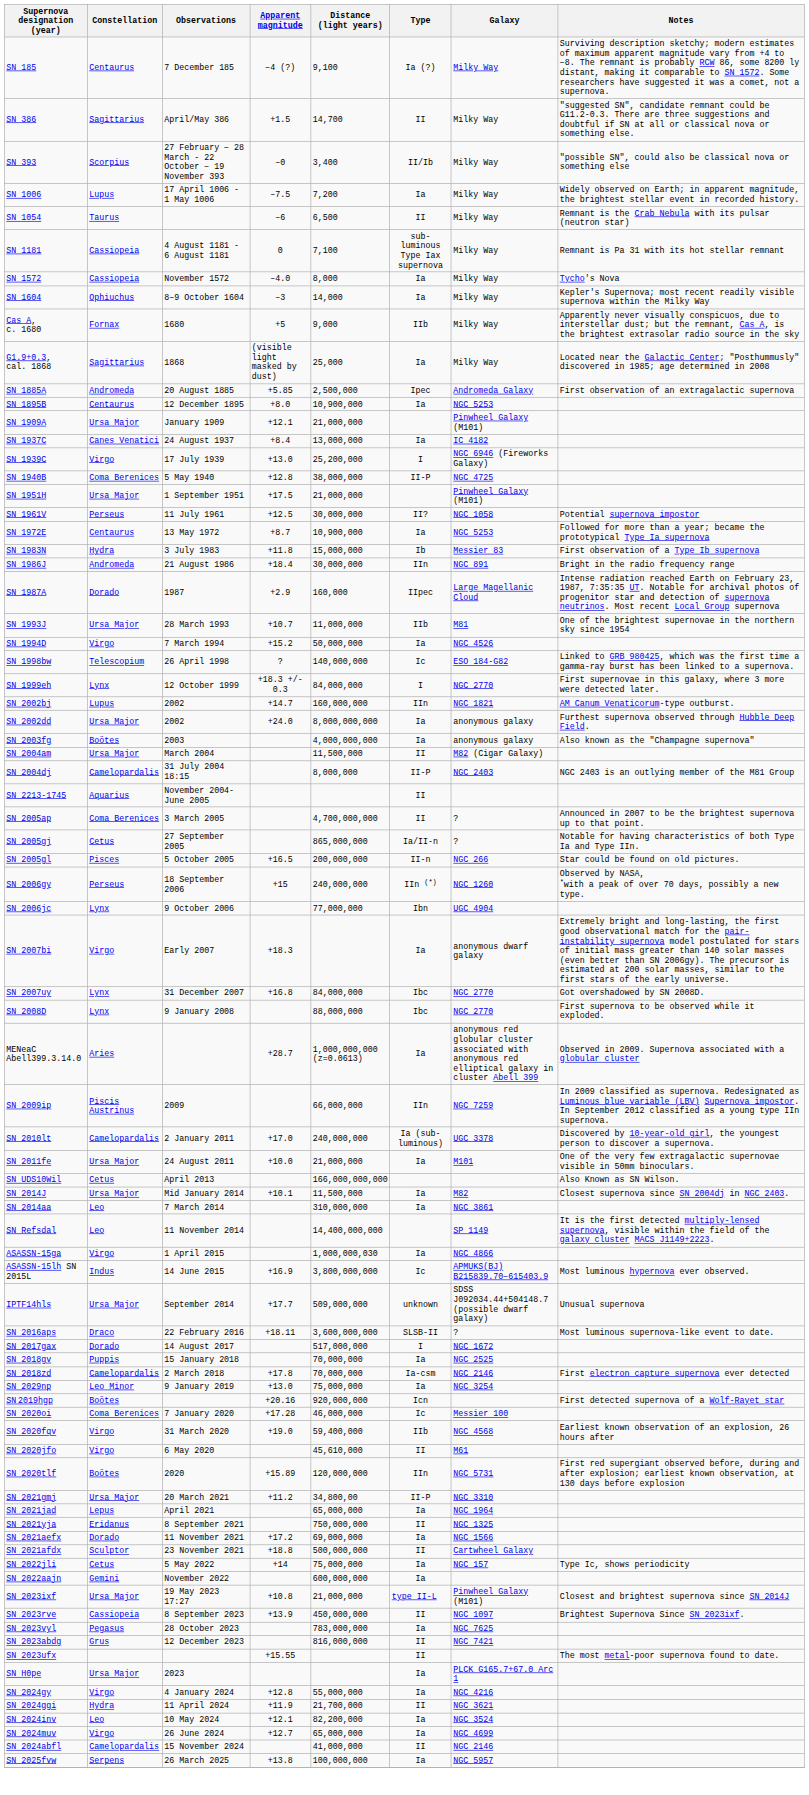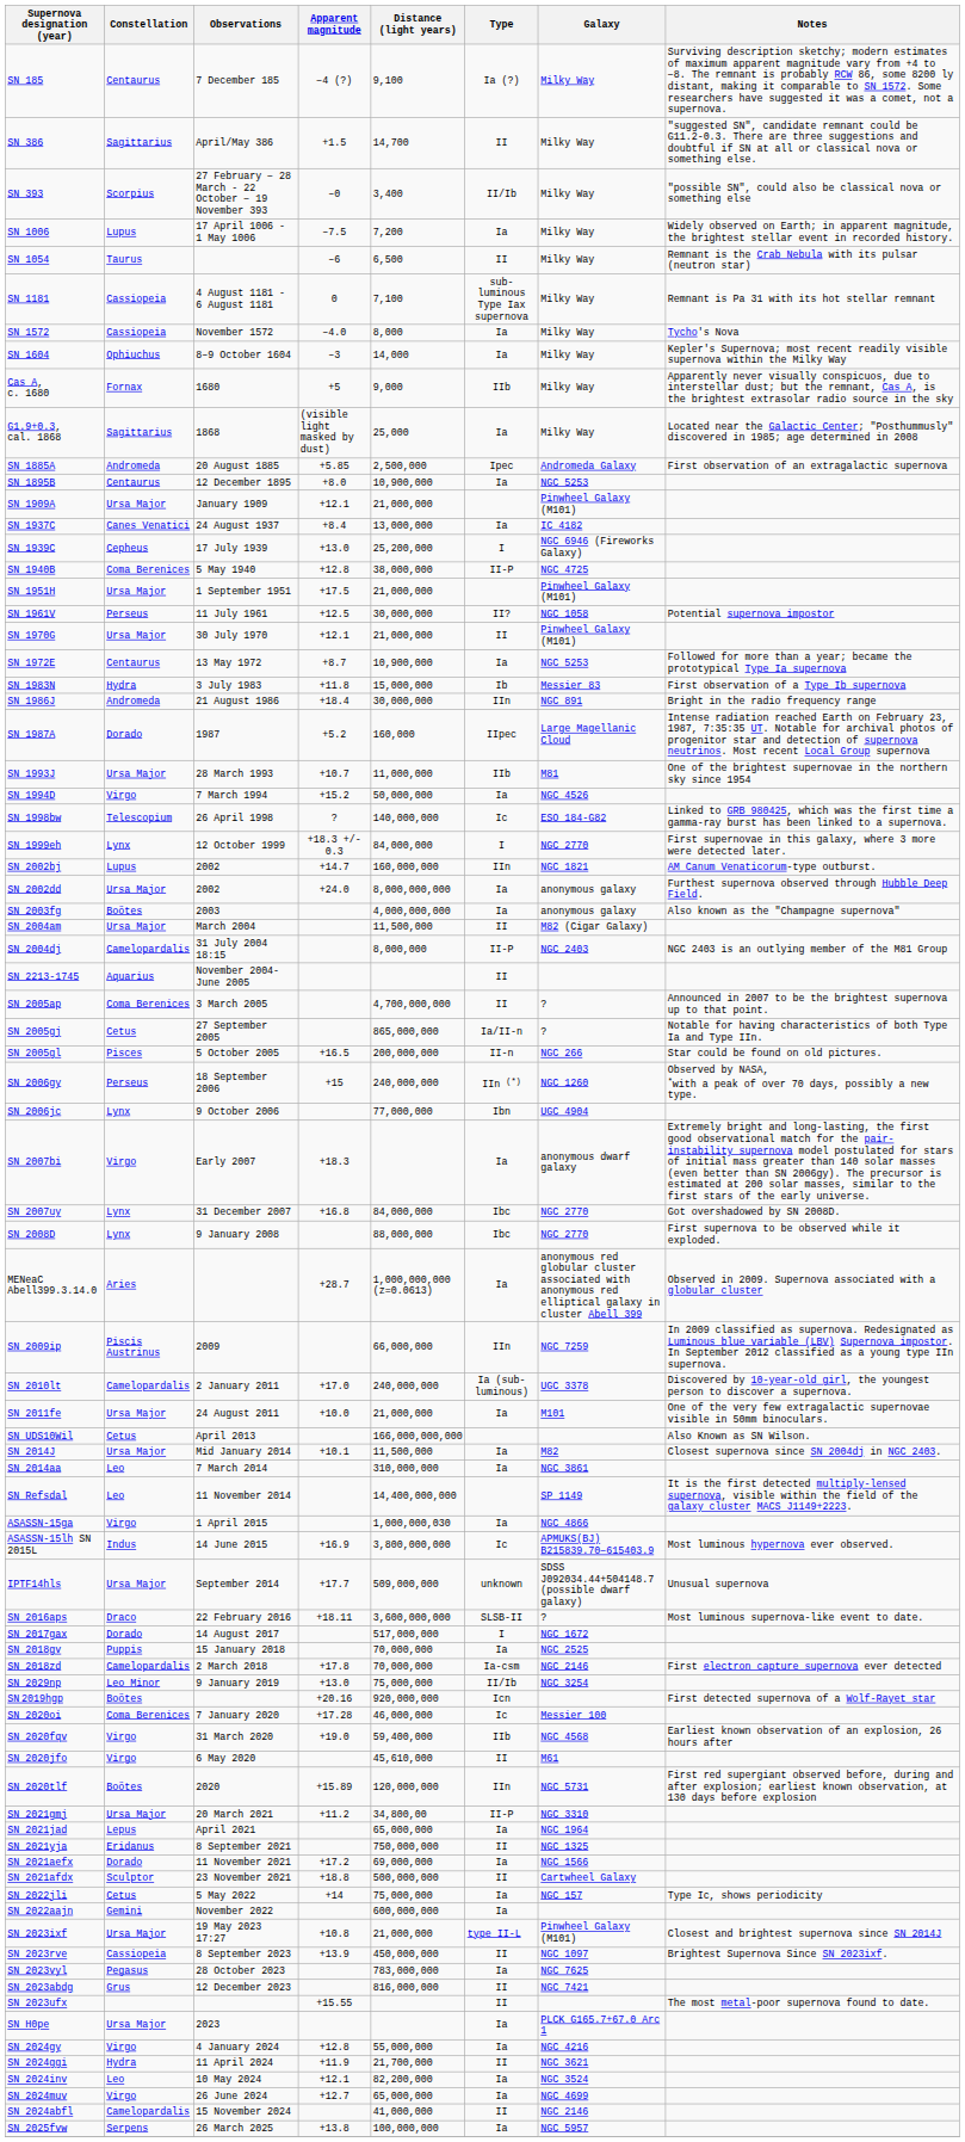SN 1939C | Constellation: Virgo -> Cepheus
+ row: SN 1970G | Ursa Major | 30 July 1970 | +12.1 | 21,000,000 | II | Pinwheel Galaxy (M101)
SN 1987A | Apparent magnitude: +2.9 -> +5.2
SN 2029np | Type: Ia -> II/Ib
